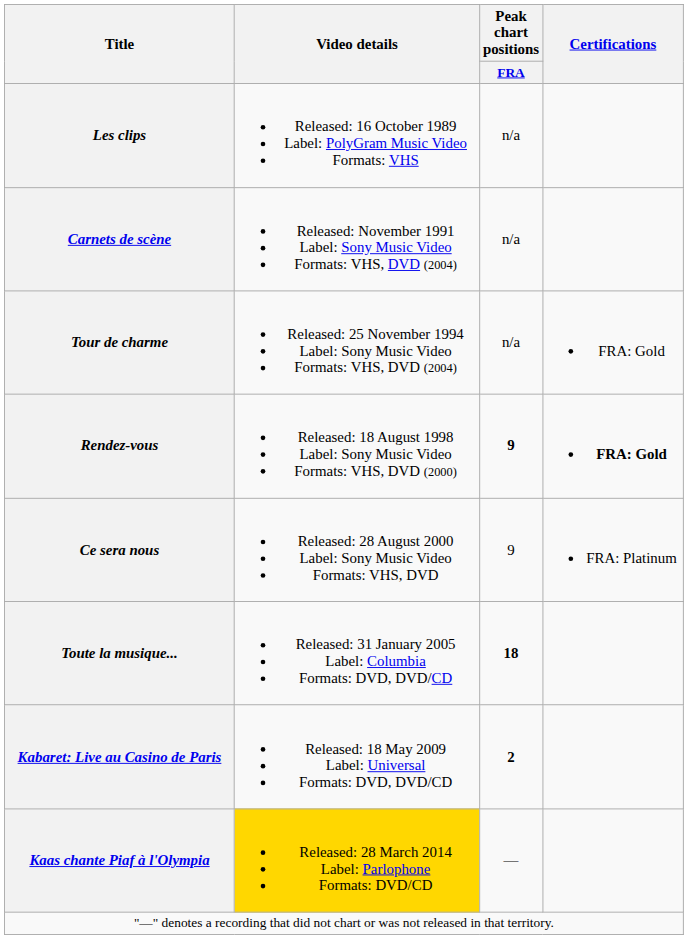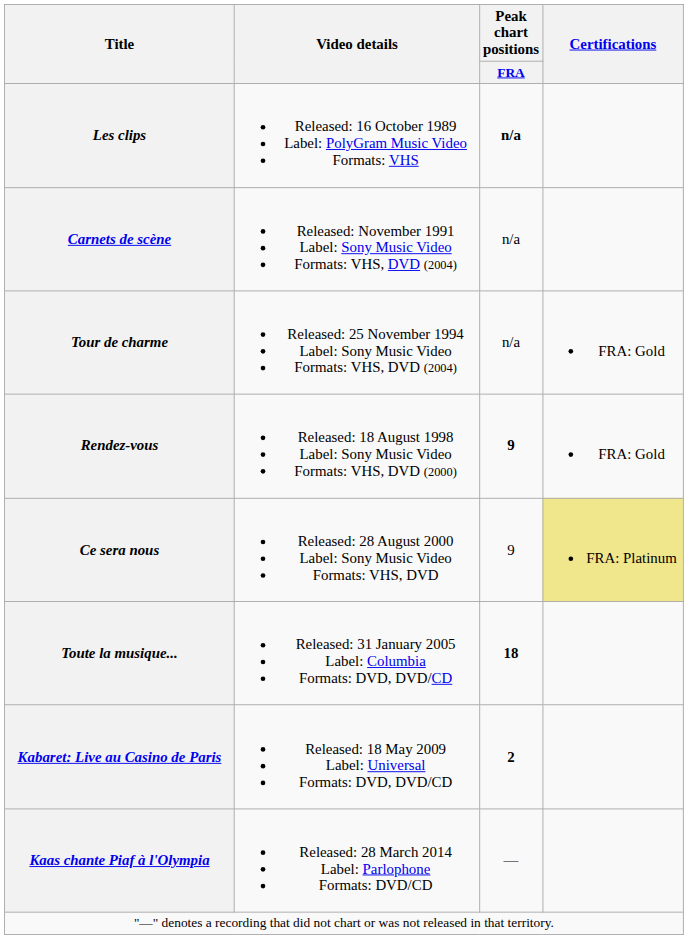Les clips | Peak chart positions / FRA: normal -> bold
Rendez-vous | Certifications: bold -> normal
Ce sera nous | Certifications: no background -> khaki background
Kaas chante Piaf à l'Olympia | Video details: gold background -> no background
